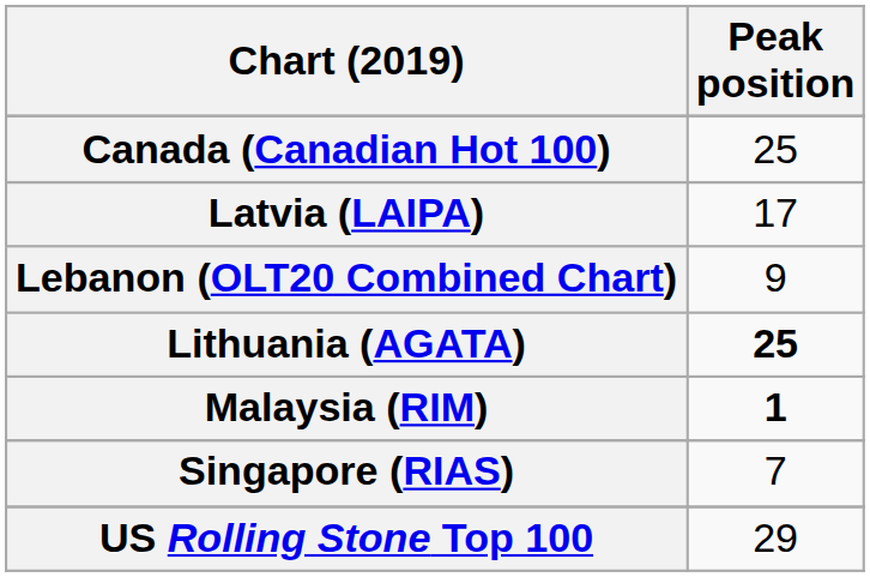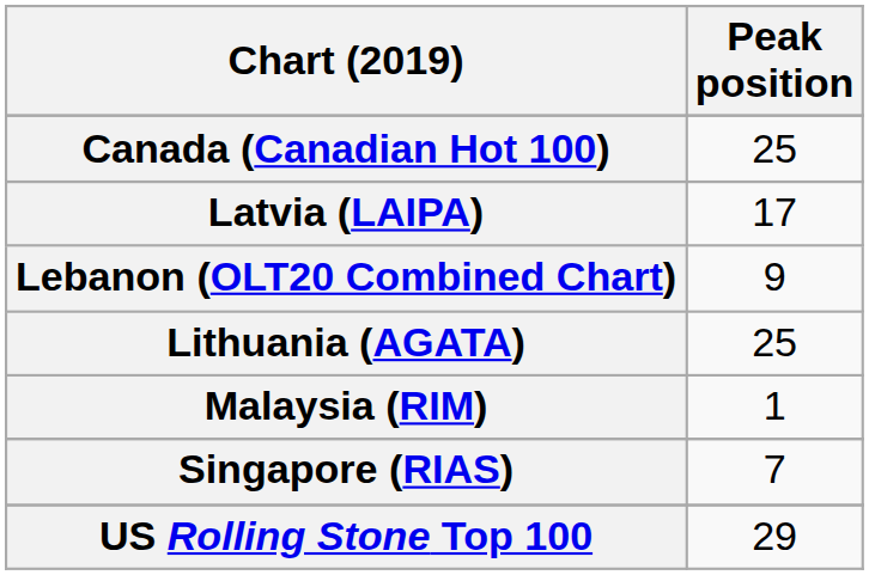Lithuania (AGATA) | Peak position: bold -> normal
Malaysia (RIM) | Peak position: bold -> normal
